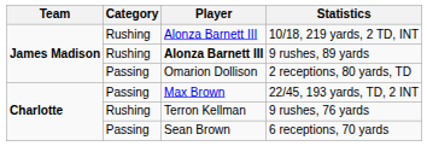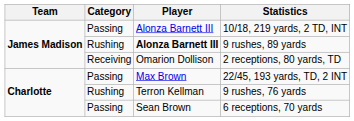10/18, 219 yards, 2 TD, INT | Category: Rushing -> Passing
2 receptions, 80 yards, TD | Category: Passing -> Receiving
